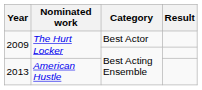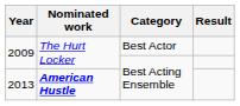2013 | Nominated work: normal -> bold
